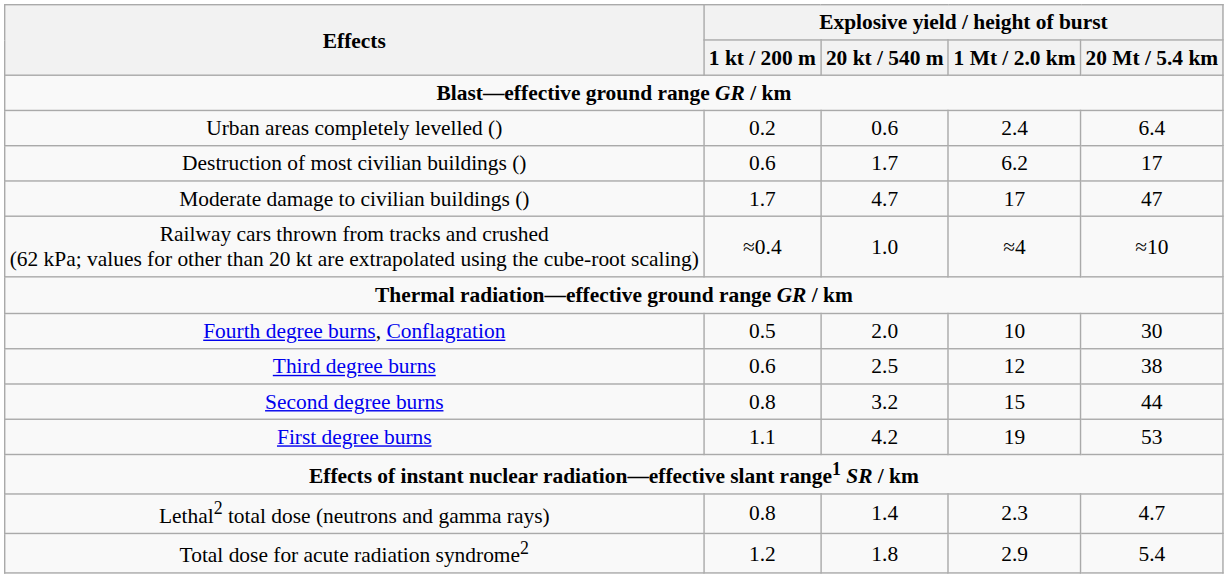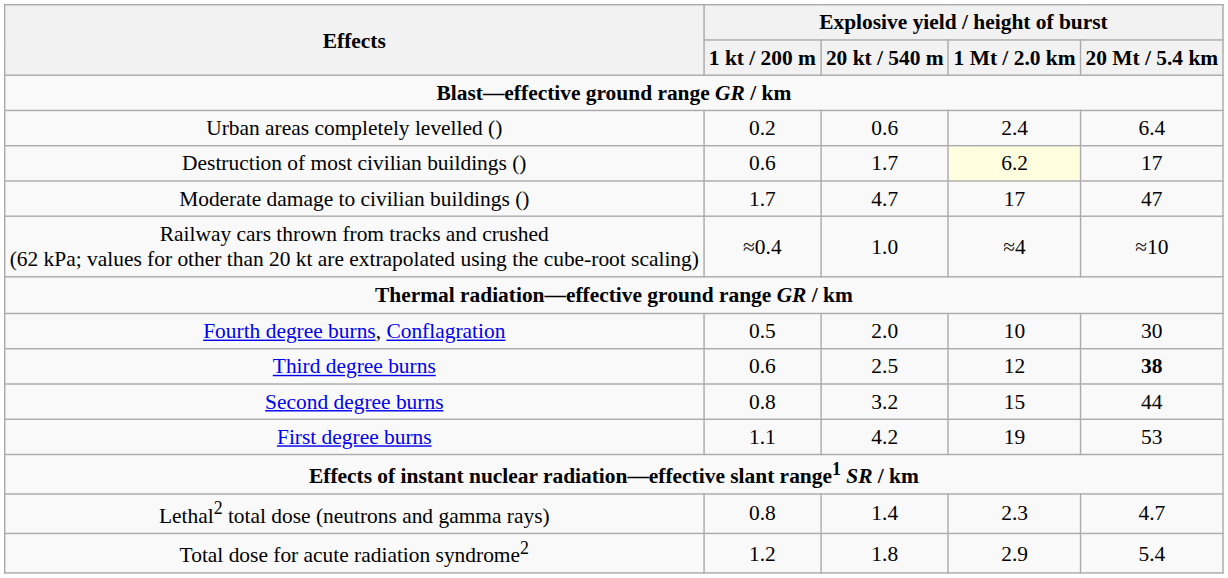Destruction of most civilian buildings () | Explosive yield / height of burst / 1 Mt / 2.0 km: no background -> lightyellow background
Third degree burns | Explosive yield / height of burst / 20 Mt / 5.4 km: normal -> bold
